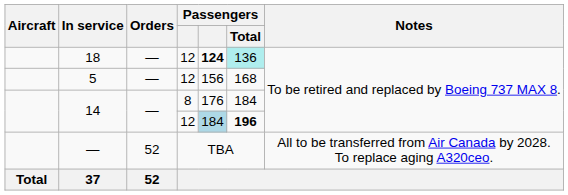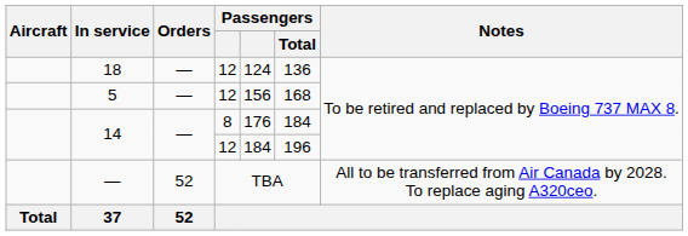18 | column 5: bold -> normal
18 | Passengers / Total: paleturquoise background -> no background
14 / 12 | column 5: lightblue background -> no background
14 / 12 | Passengers / Total: bold -> normal
